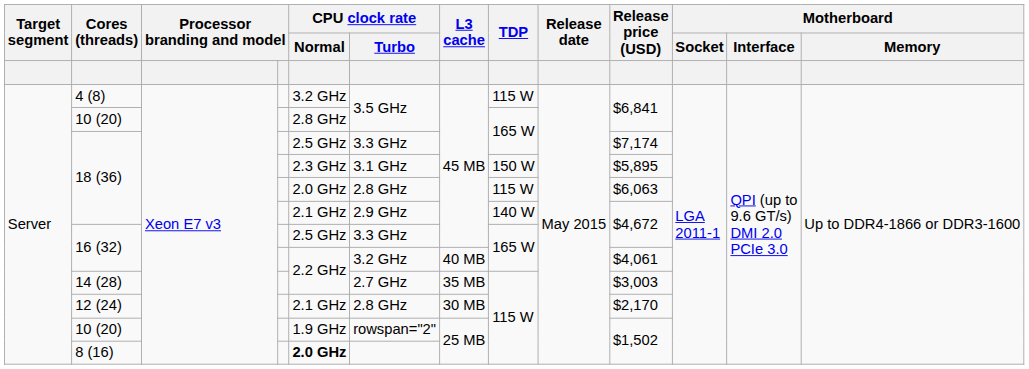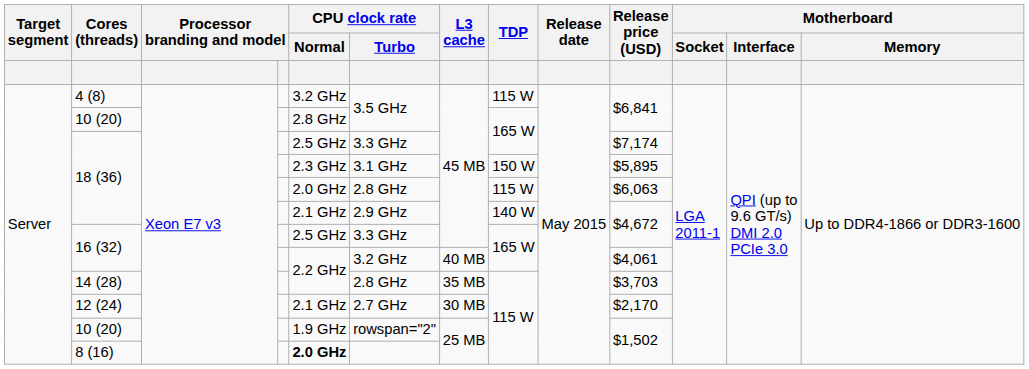14 (28) | CPU clock rate / Turbo: 2.7 GHz -> 2.8 GHz
14 (28) | Release price (USD): $3,003 -> $3,703
12 (24) | CPU clock rate / Turbo: 2.8 GHz -> 2.7 GHz
